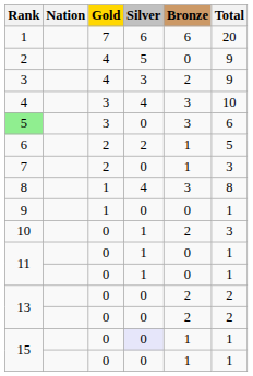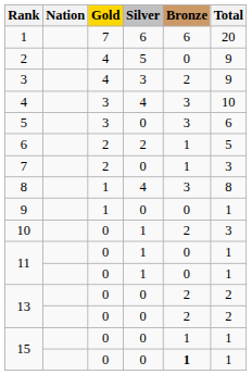row 6 | Rank: lightgreen background -> no background
row 16 | Silver: lavender background -> no background
row 17 | Bronze: normal -> bold
